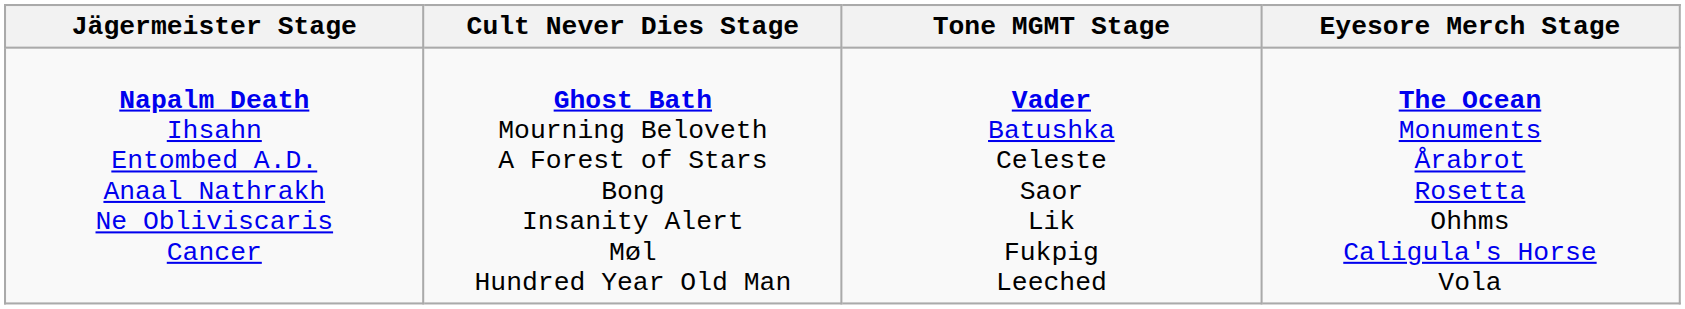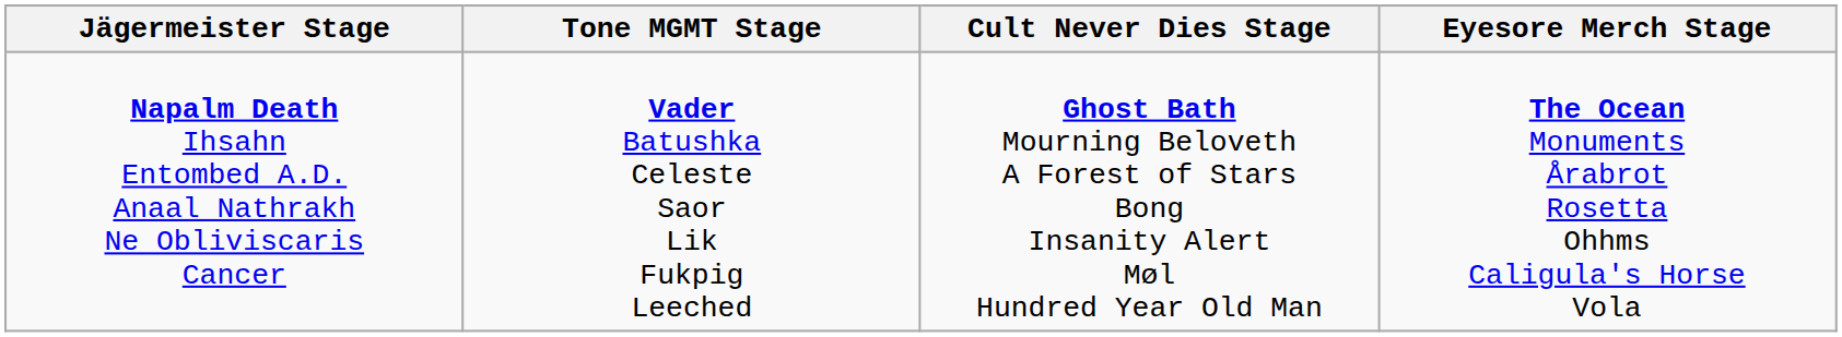columns swapped: Tone MGMT Stage <-> Cult Never Dies Stage
